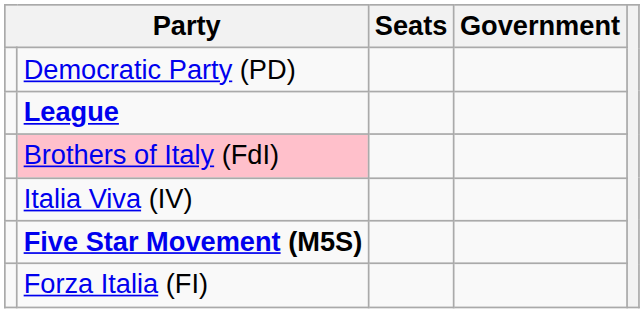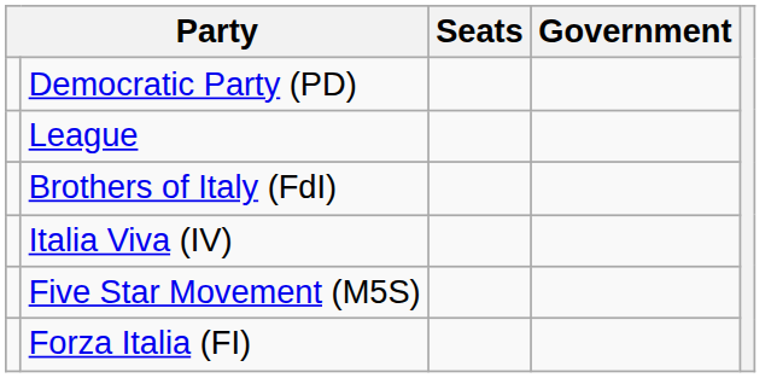League | column 2: bold -> normal
Brothers of Italy (FdI) | column 2: pink background -> no background
Five Star Movement (M5S) | column 2: bold -> normal
